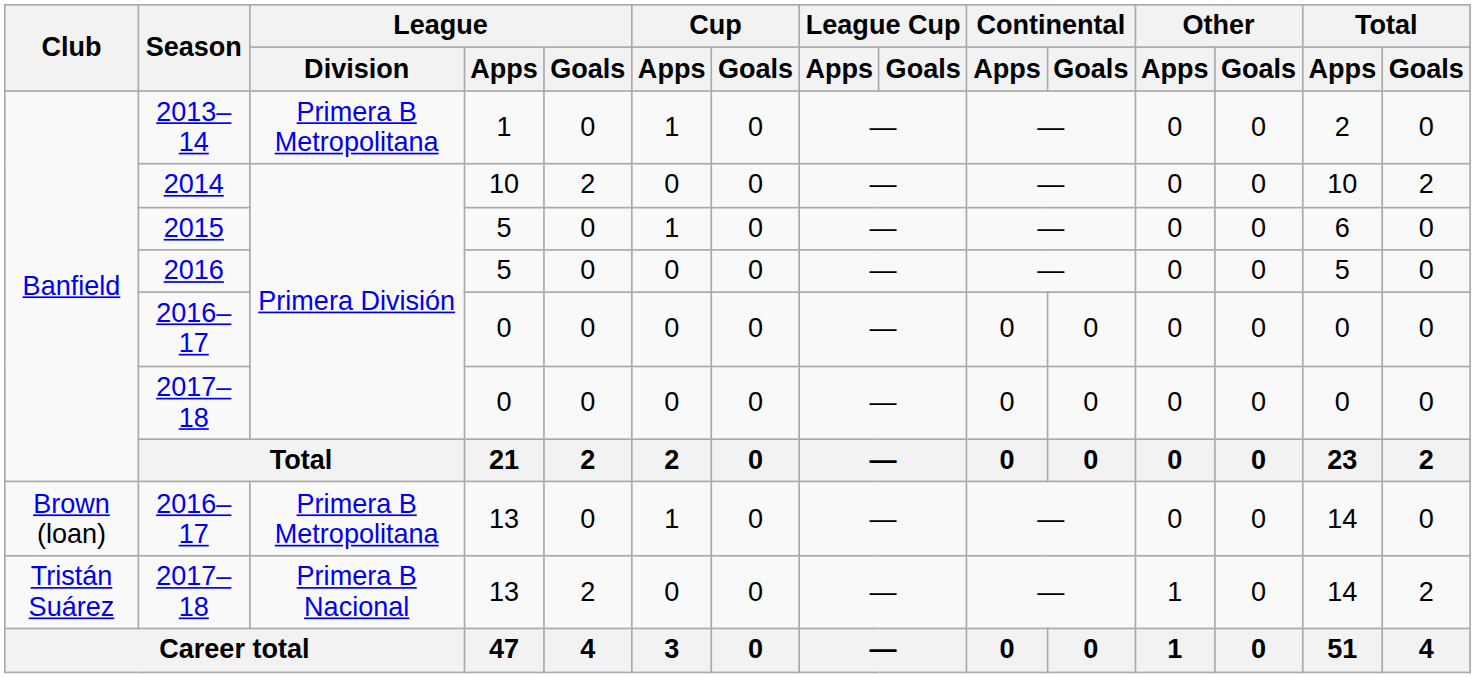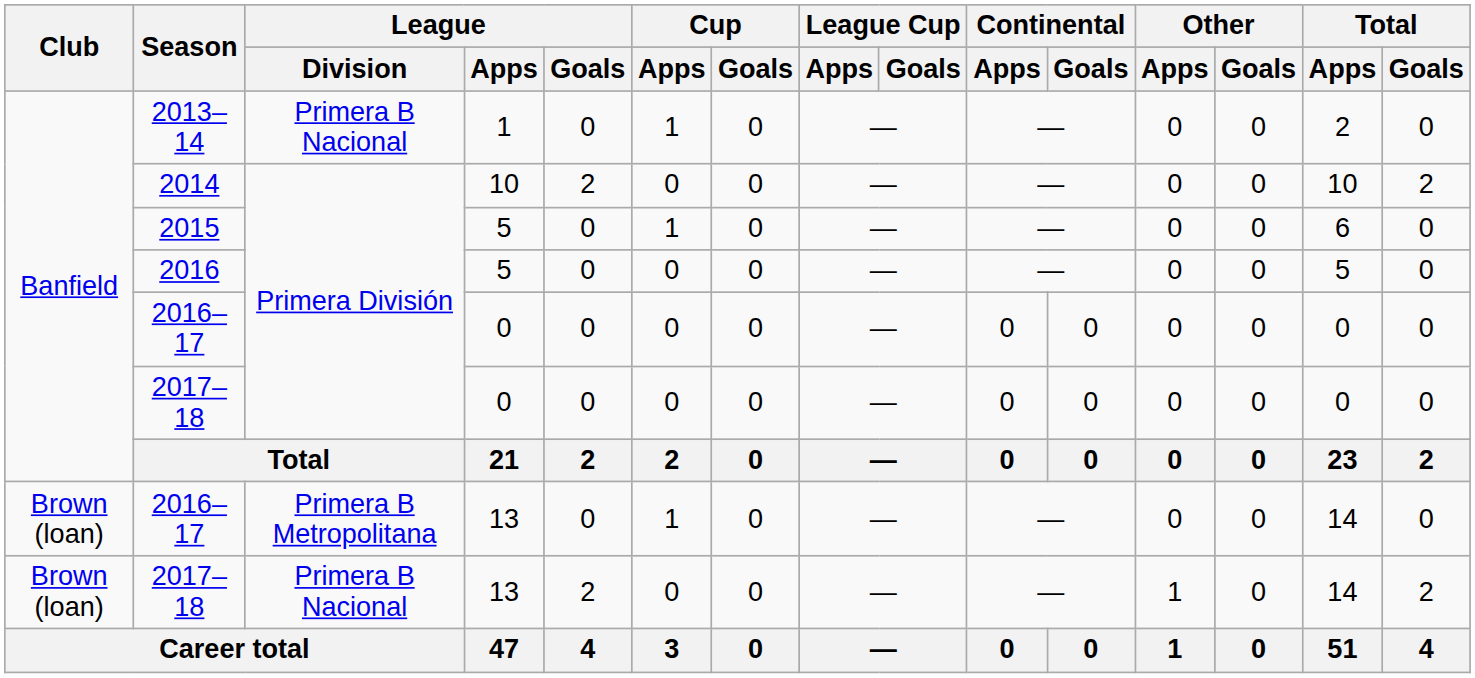2013–14 | League / Division: Primera B Metropolitana -> Primera B Nacional
2017–18 / 13 | Club: Tristán Suárez -> Brown (loan)
